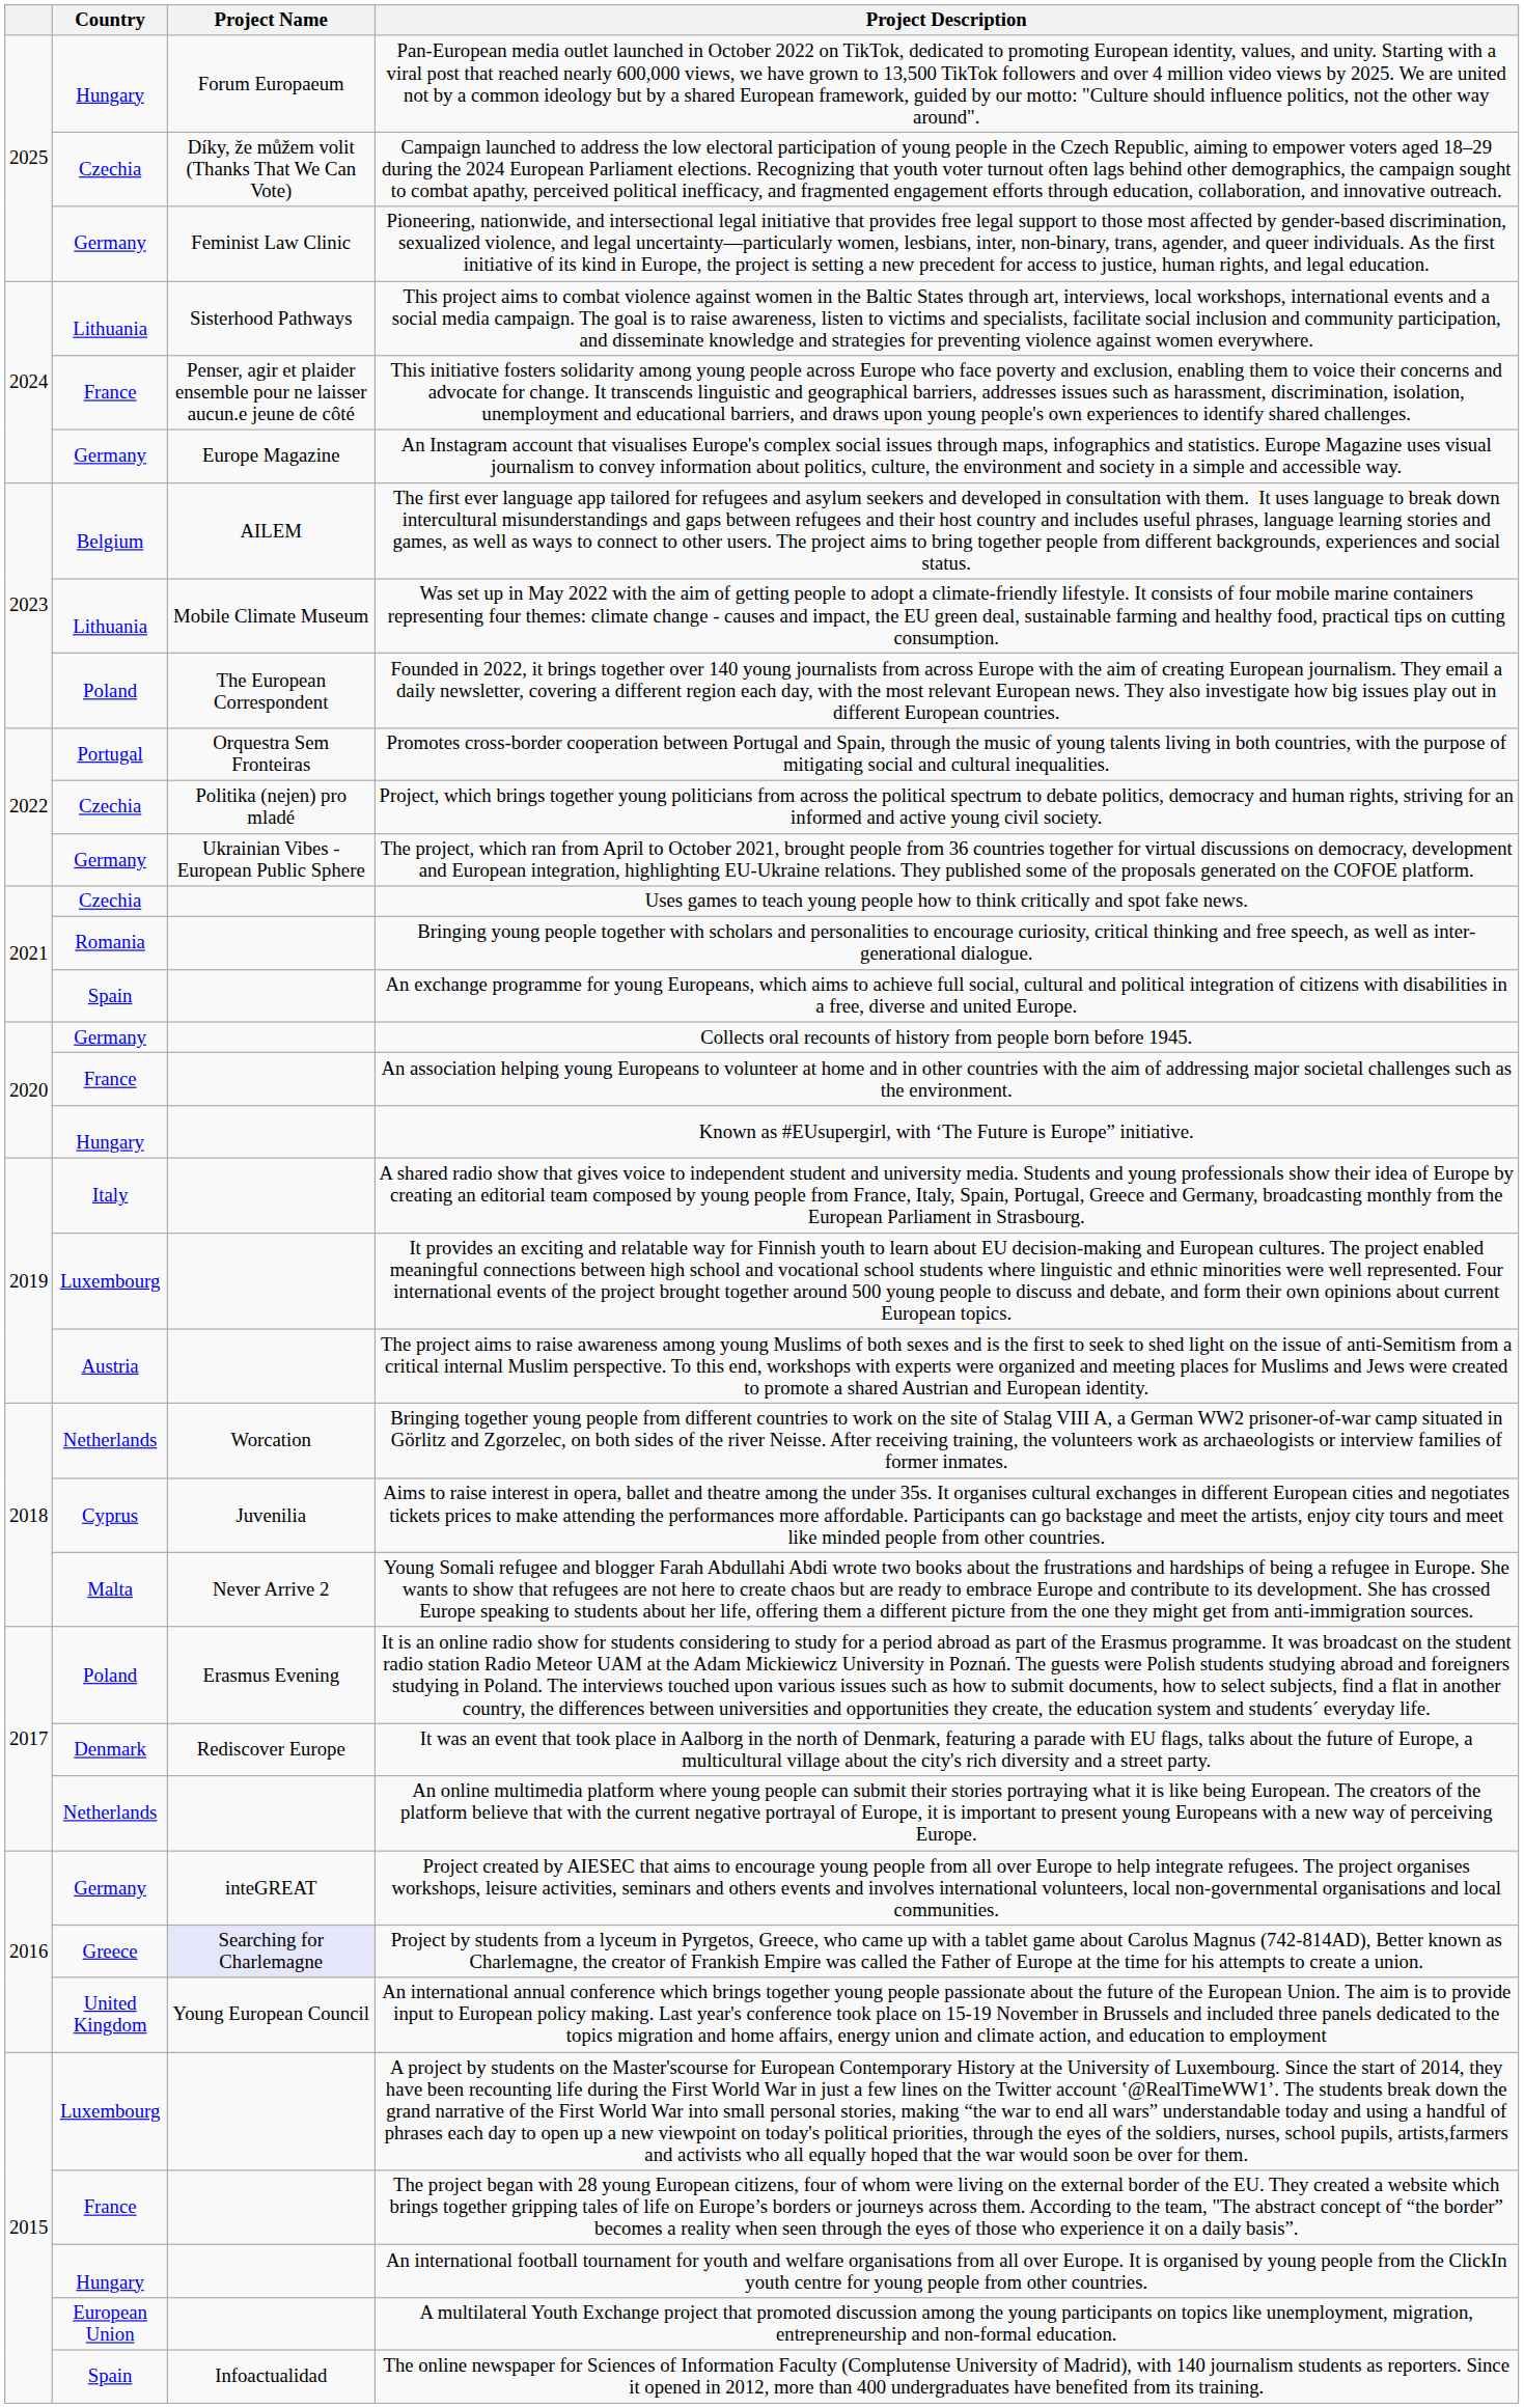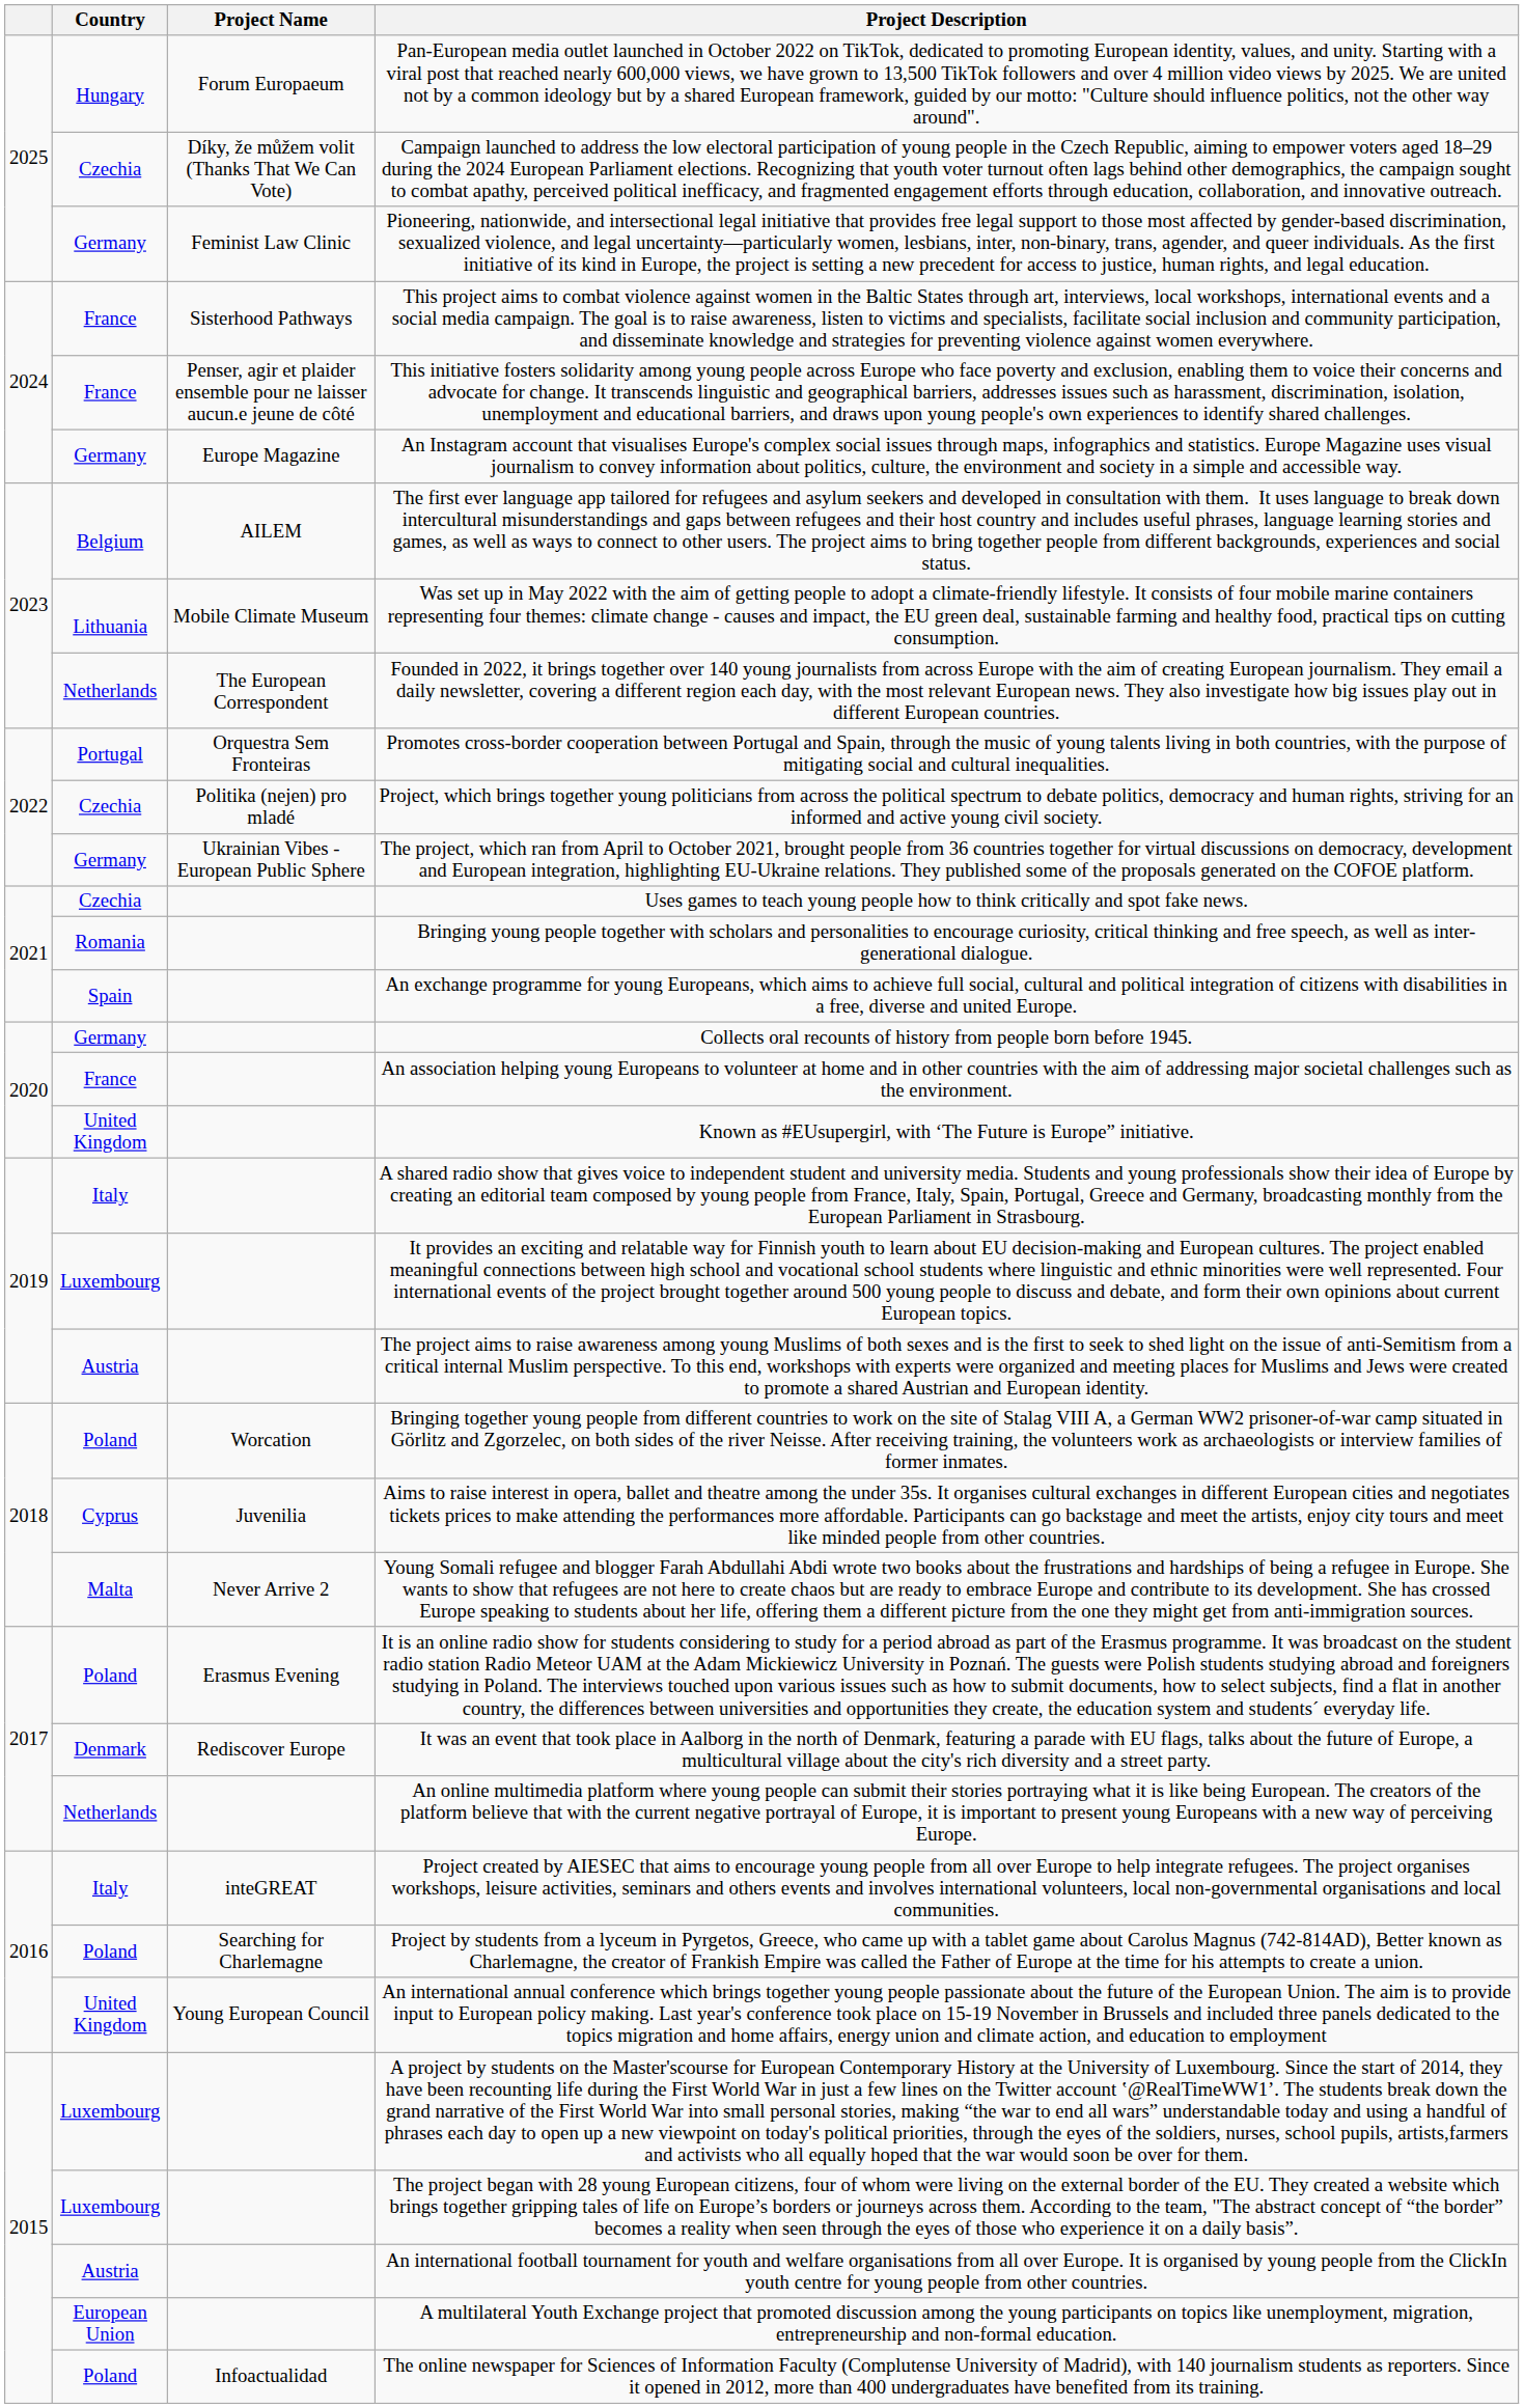row 5 | Country: Lithuania -> France
row 10 | Country: Poland -> Netherlands
row 19 | Country: Hungary -> United Kingdom
row 23 | Country: Netherlands -> Poland
row 29 | Country: Germany -> Italy
row 30 | Country: Greece -> Poland
row 30 | Project Name: lavender background -> no background
row 33 | Country: France -> Luxembourg
row 34 | Country: Hungary -> Austria
row 36 | Country: Spain -> Poland
